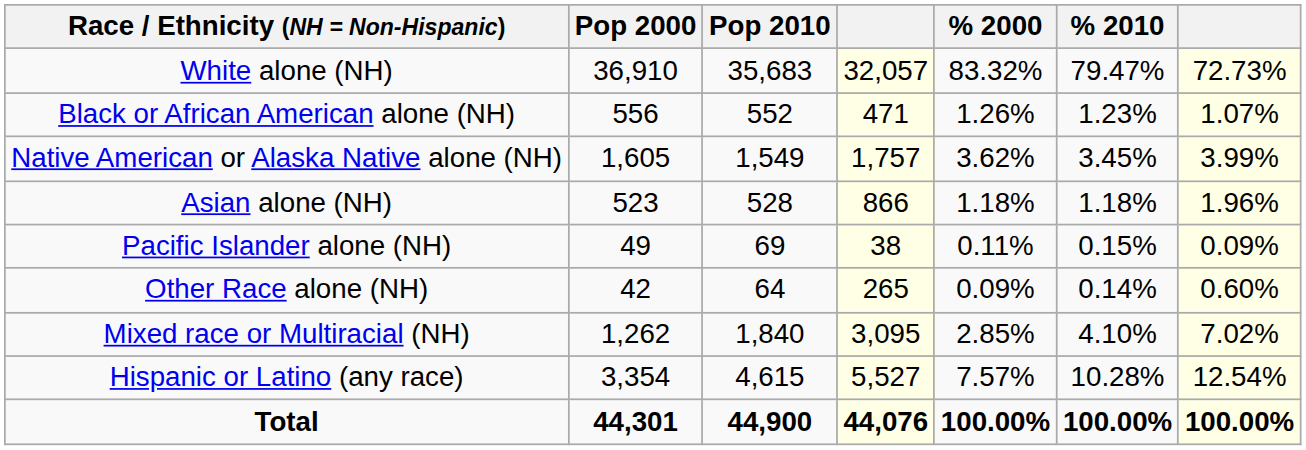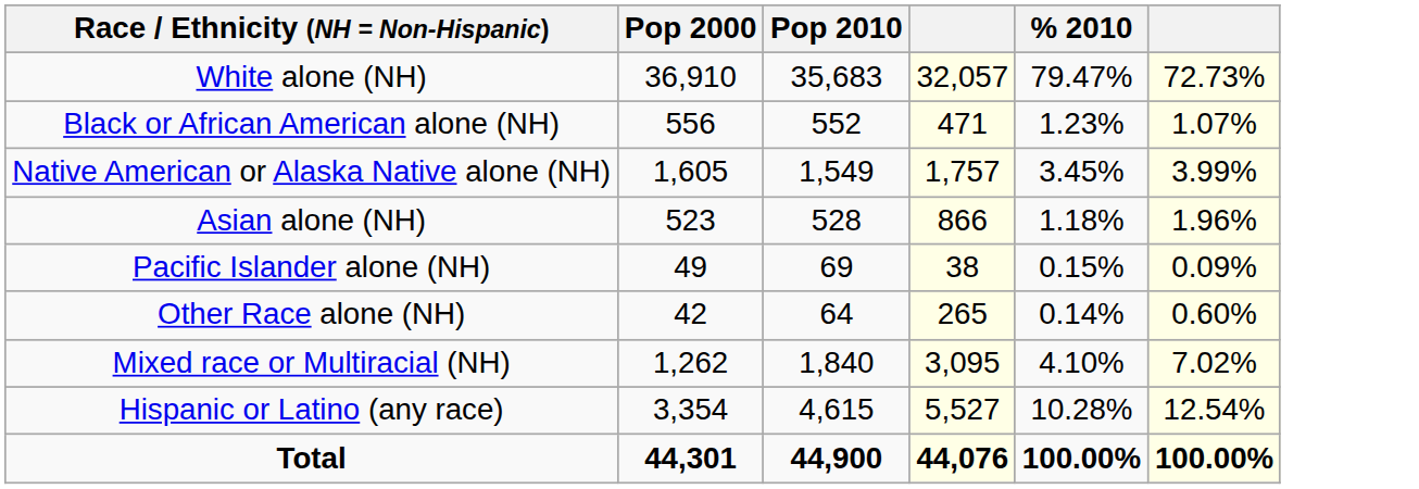- column: % 2000 | 83.32% | 1.26% | 3.62% | 1.18% | 0.11% | 0.09% | 2.85% | 7.57% | 100.00%
